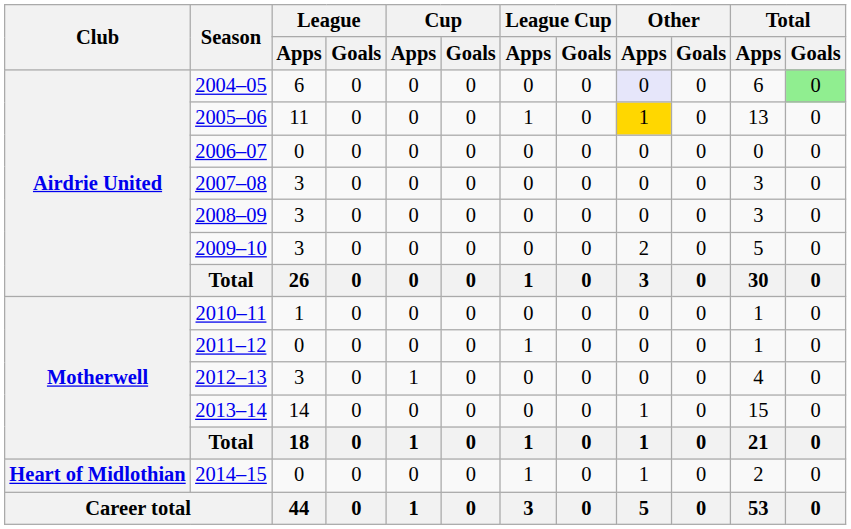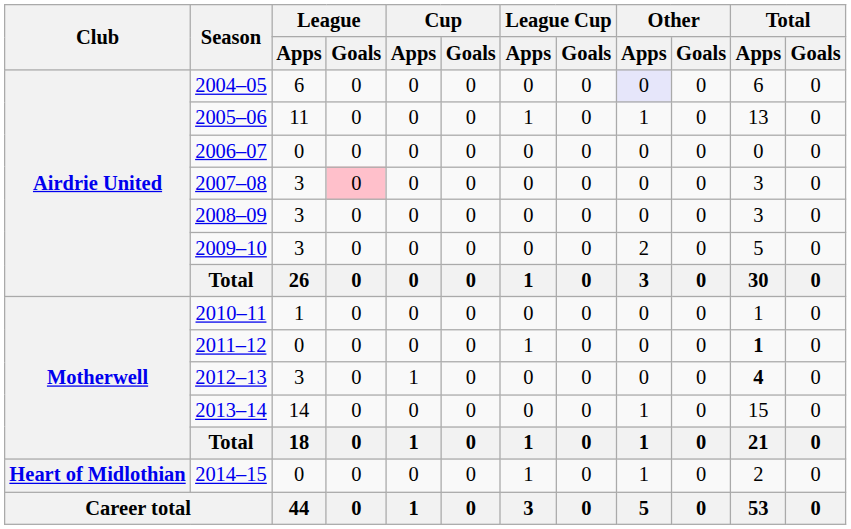2004–05 | Total / Goals: lightgreen background -> no background
2005–06 | Other / Apps: gold background -> no background
2007–08 | League / Goals: no background -> pink background
2011–12 | Total / Apps: normal -> bold
2012–13 | Total / Apps: normal -> bold
